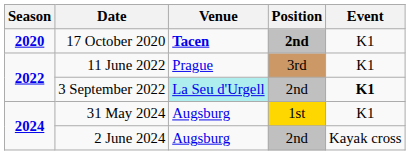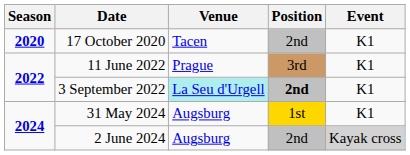17 October 2020 | Venue: bold -> normal
17 October 2020 | Position: bold -> normal
3 September 2022 | Position: normal -> bold
3 September 2022 | Event: bold -> normal
2 June 2024 | Event: no background -> lightgrey background
